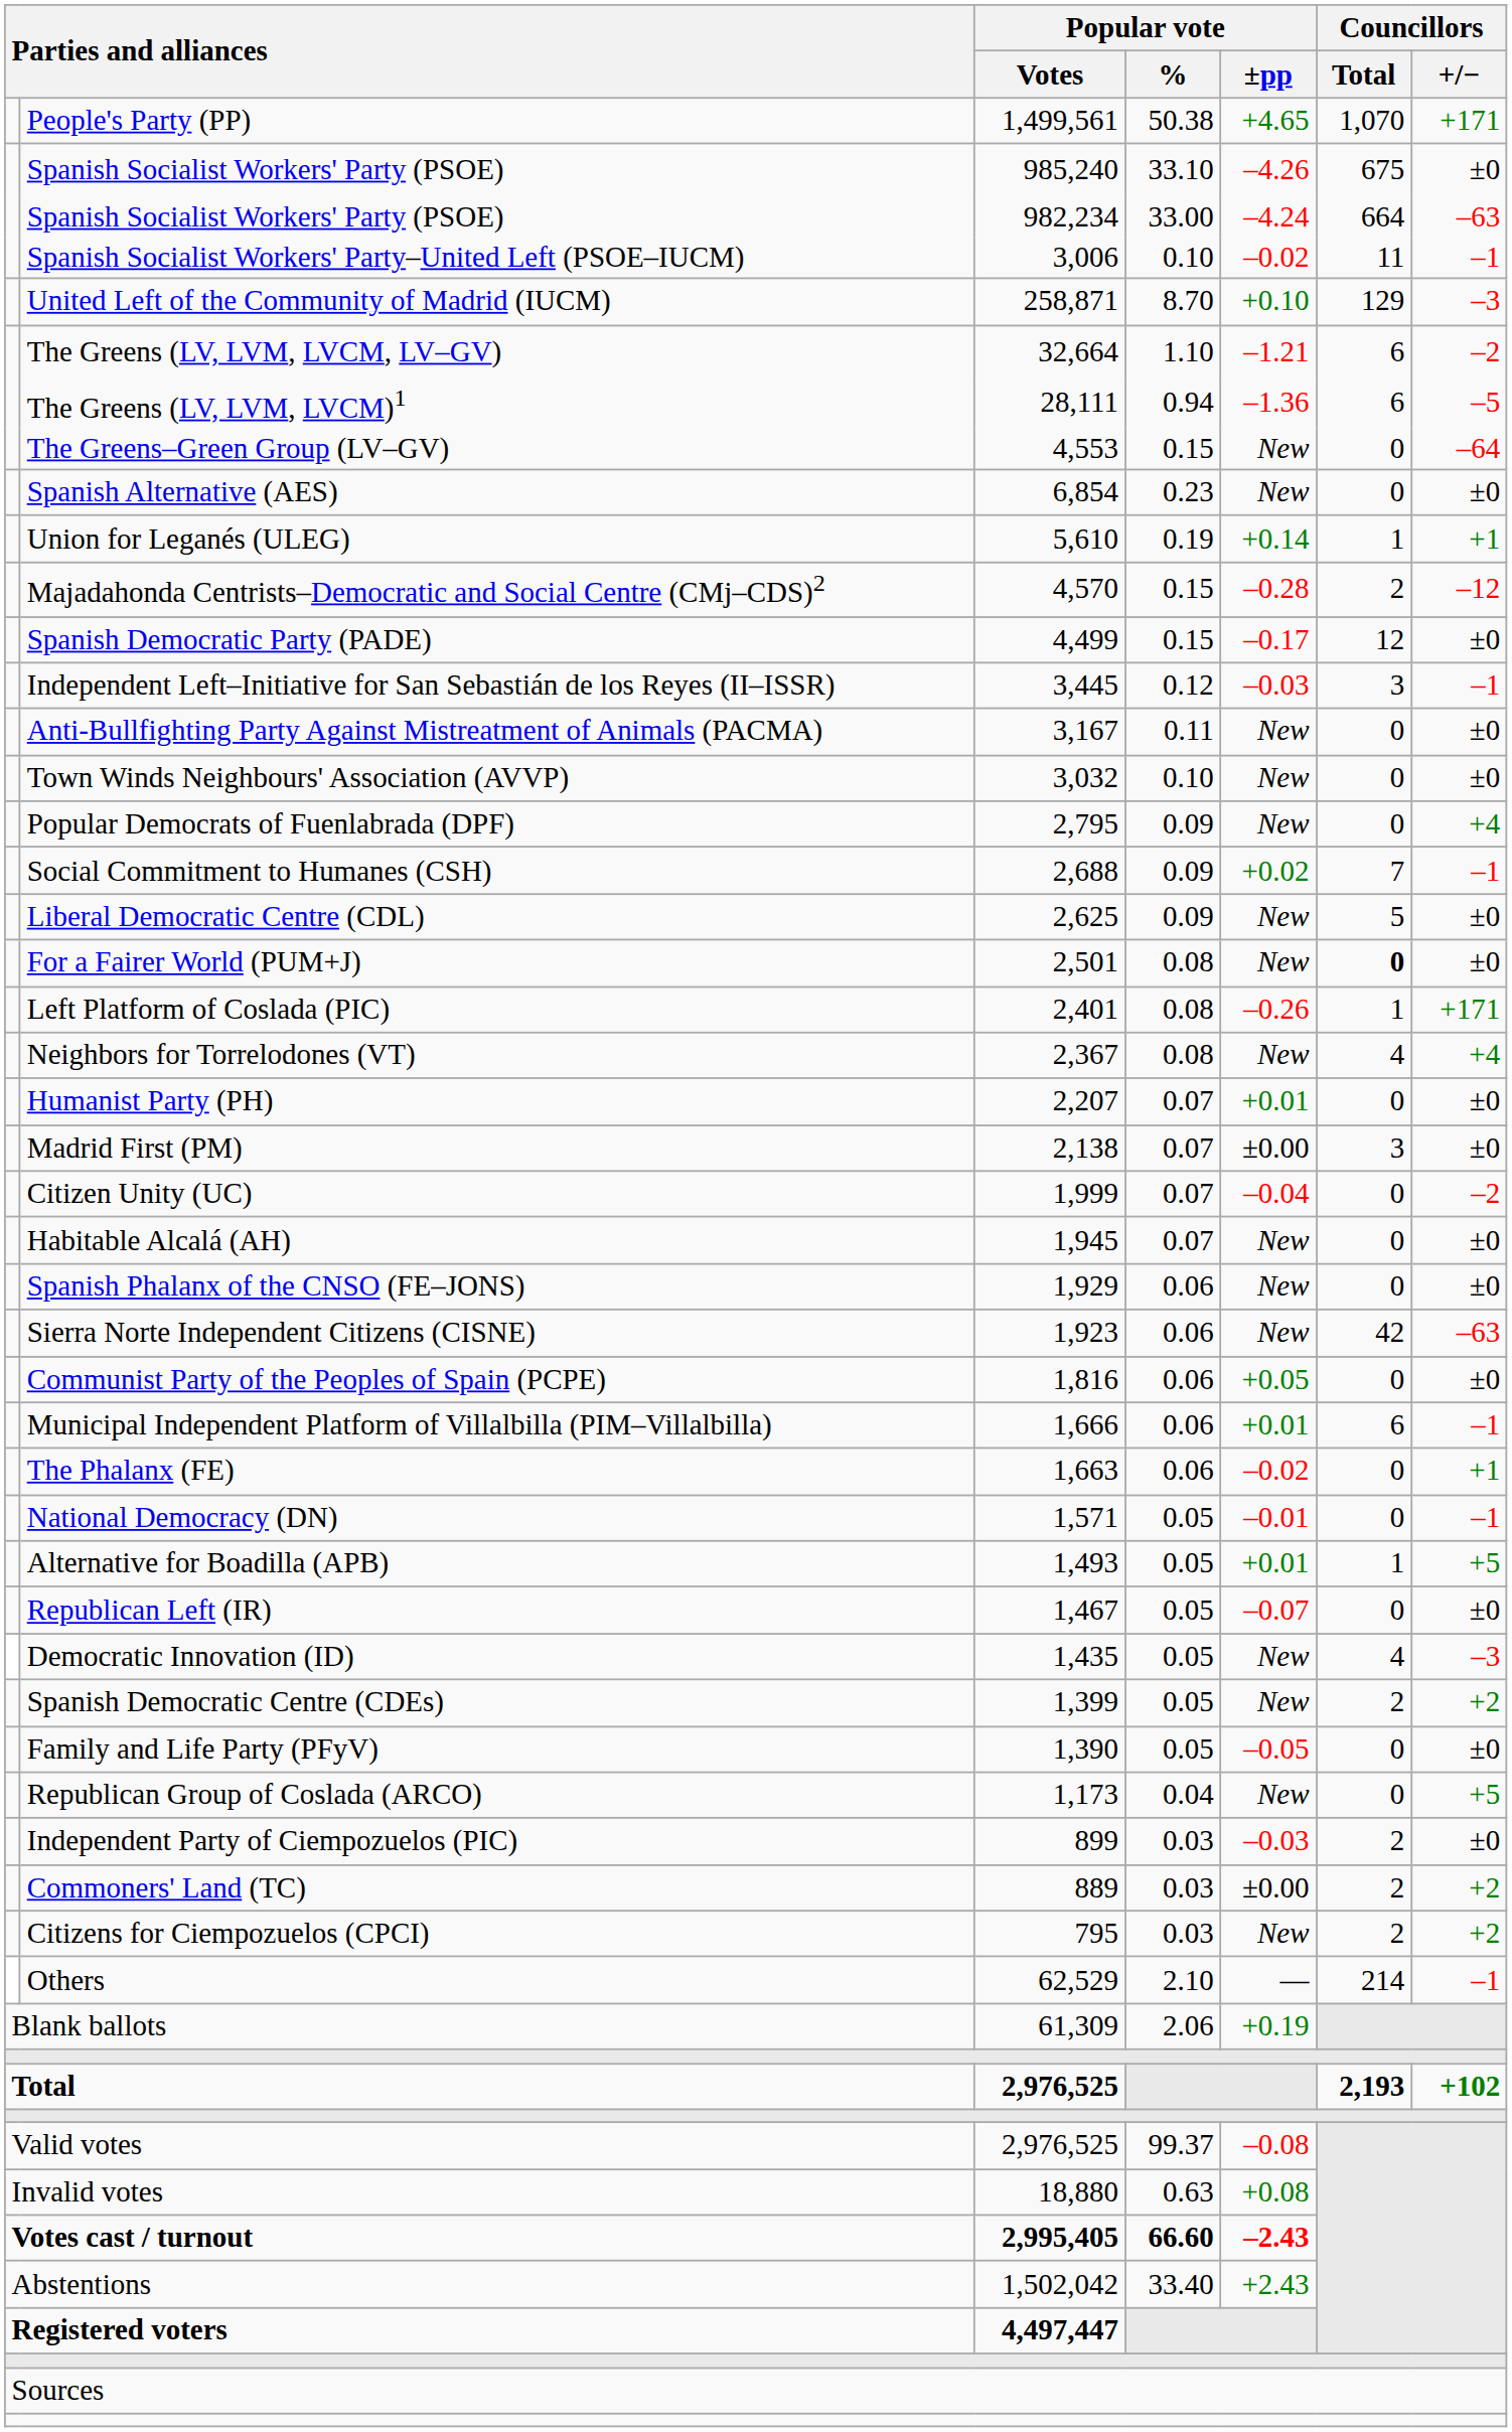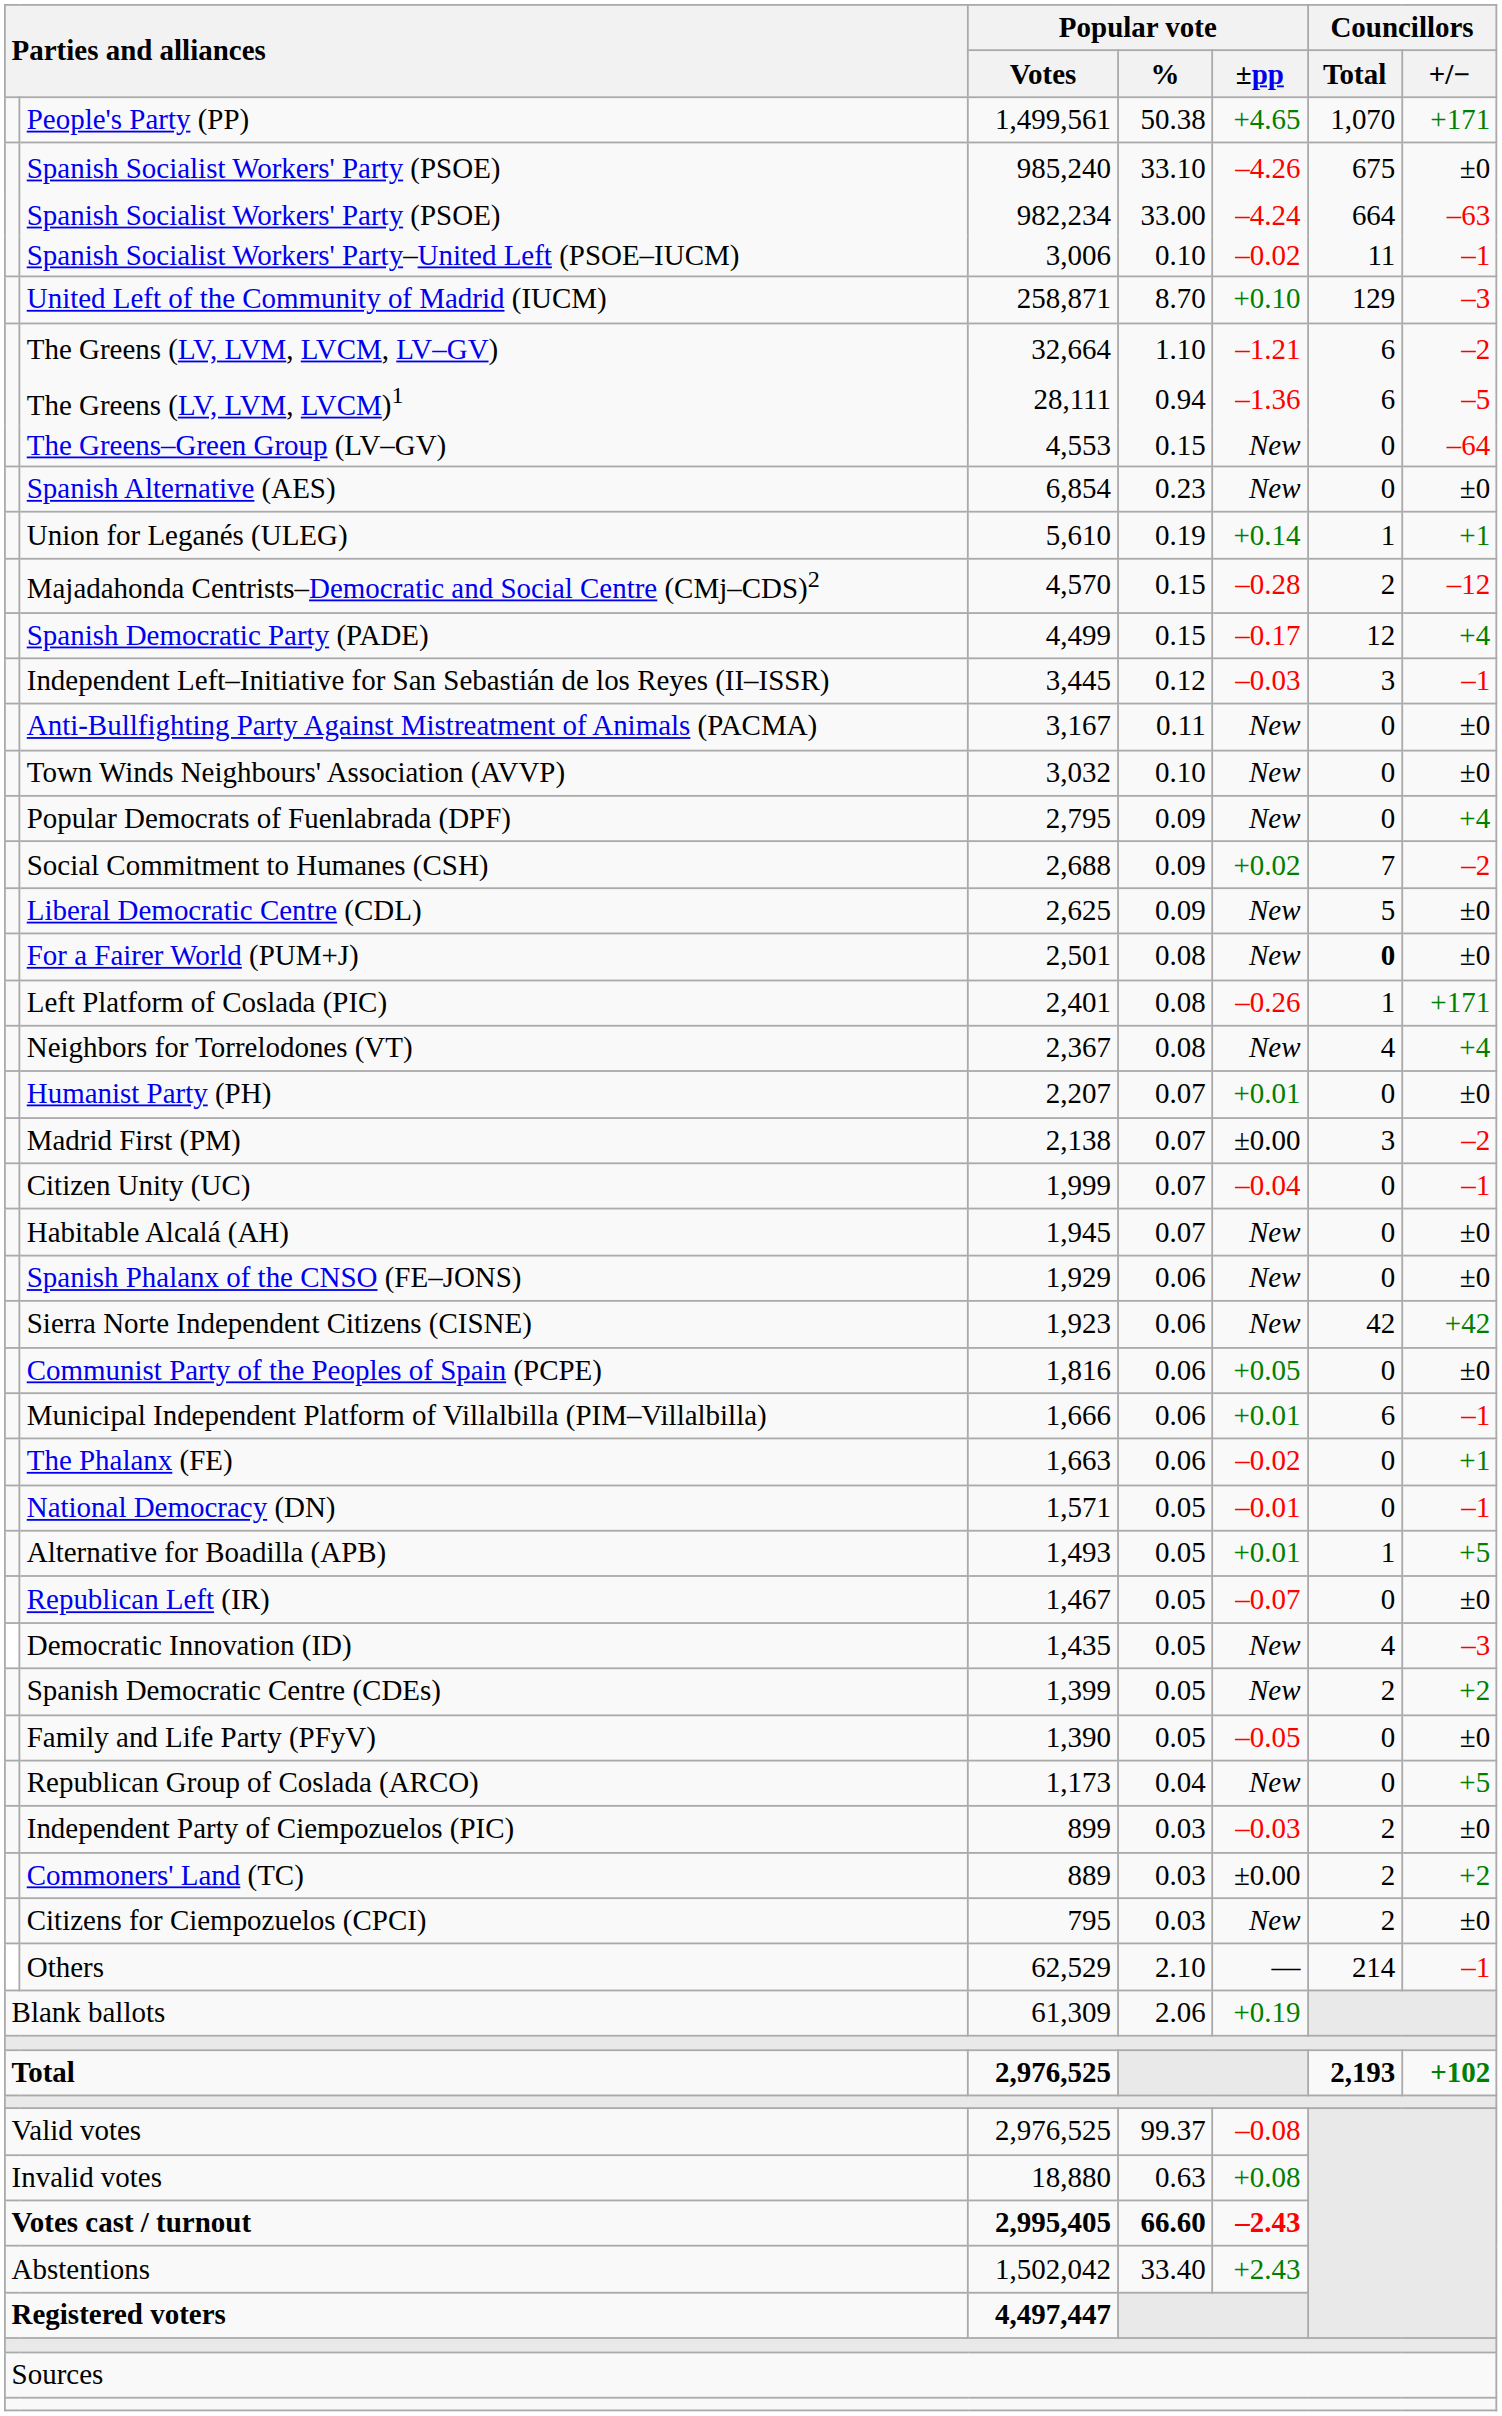Spanish Democratic Party (PADE) | Councillors / +/−: ±0 -> +4
Social Commitment to Humanes (CSH) | Councillors / +/−: –1 -> –2
Madrid First (PM) | Councillors / +/−: ±0 -> –2
Citizen Unity (UC) | Councillors / +/−: –2 -> –1
Sierra Norte Independent Citizens (CISNE) | Councillors / +/−: –63 -> +42
Citizens for Ciempozuelos (CPCI) | Councillors / +/−: +2 -> ±0
